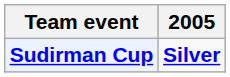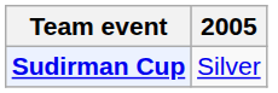Sudirman Cup | 2005: bold -> normal
